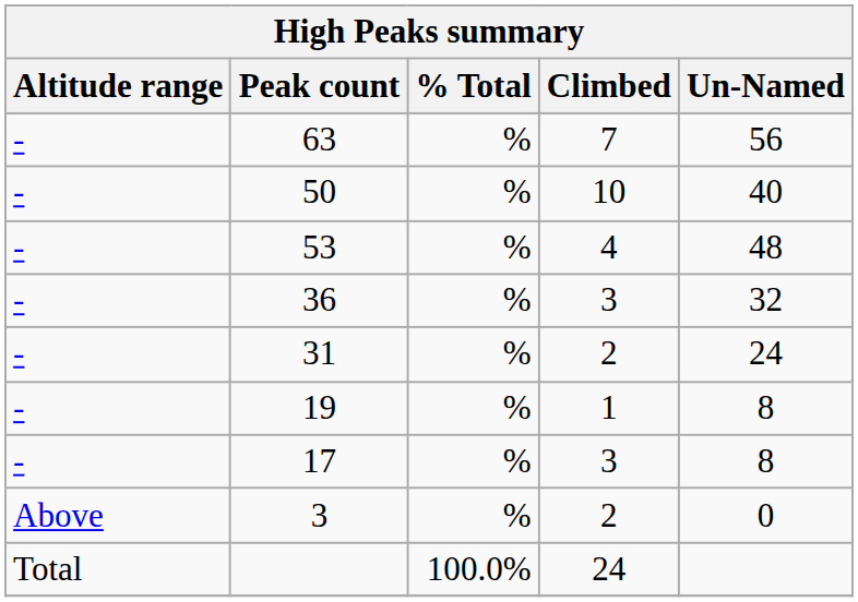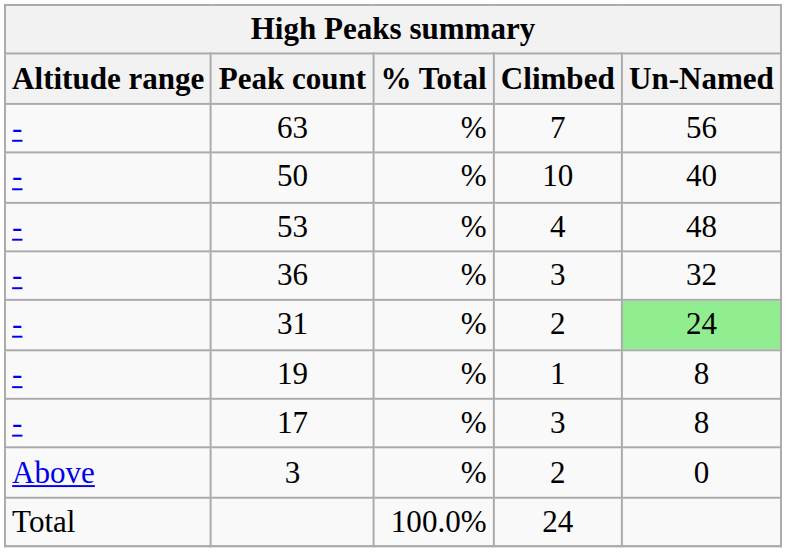31 | Un-Named: no background -> lightgreen background
